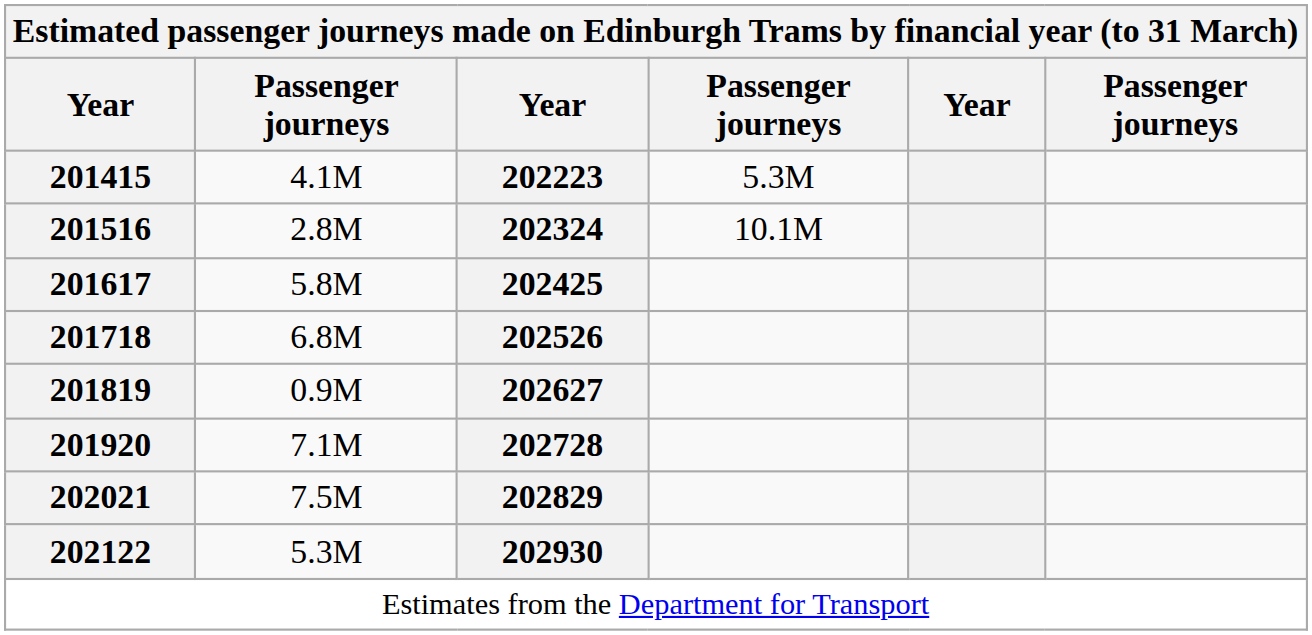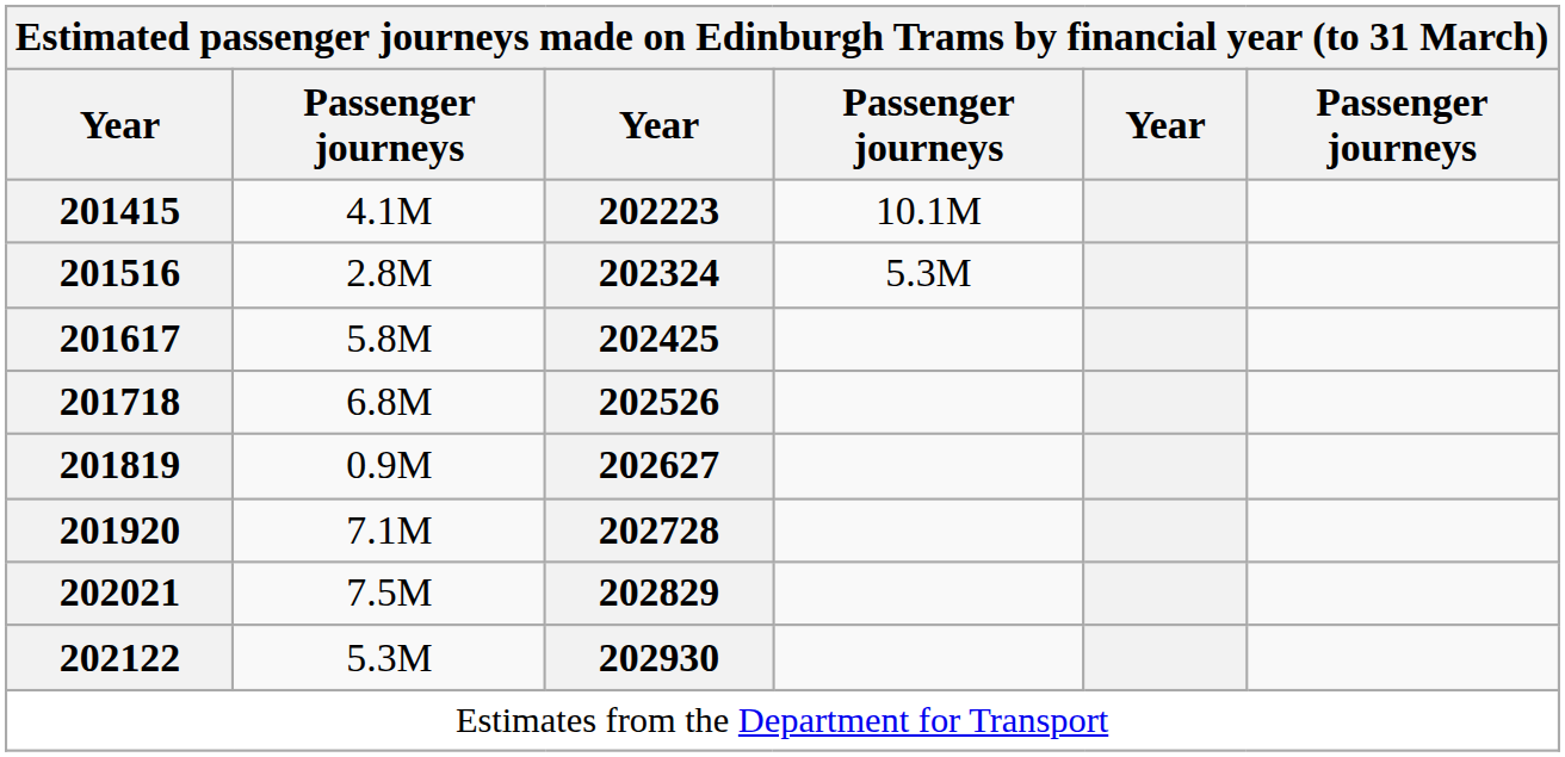201415 | column 4: 5.3M -> 10.1M
201516 | column 4: 10.1M -> 5.3M
